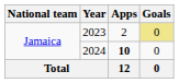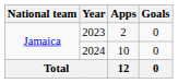2023 | Goals: khaki background -> no background
2024 | Apps: bold -> normal
